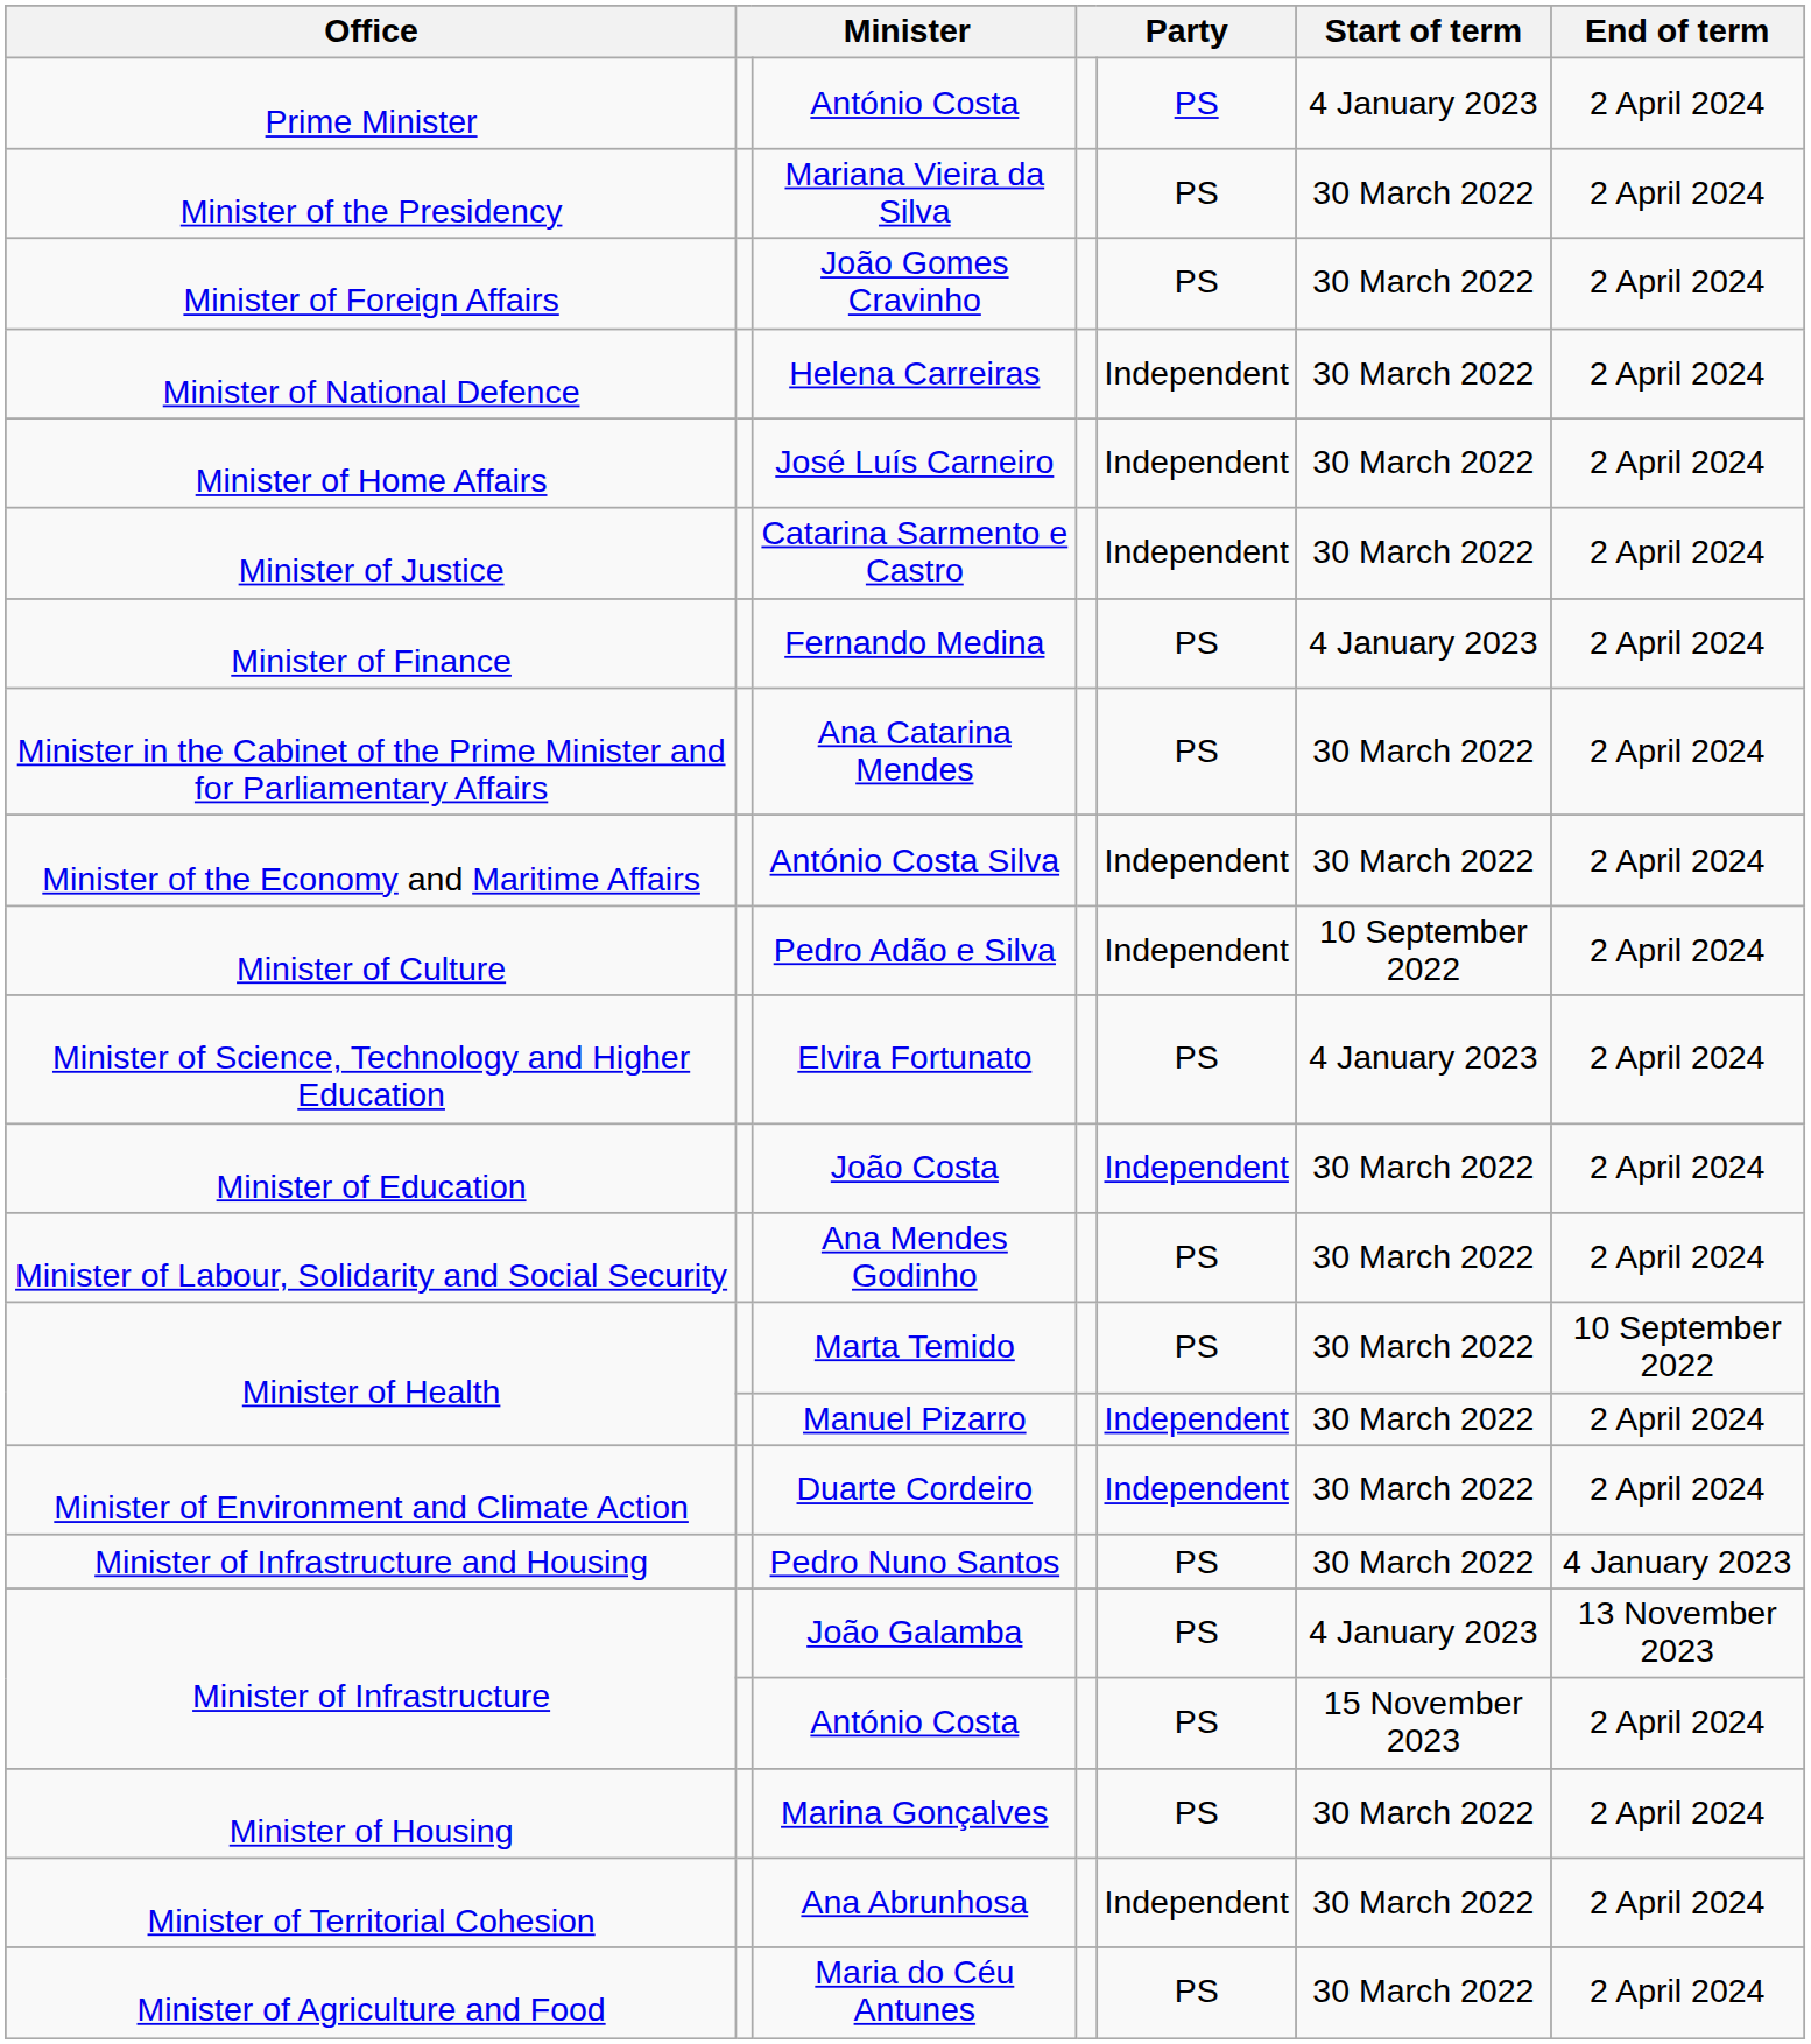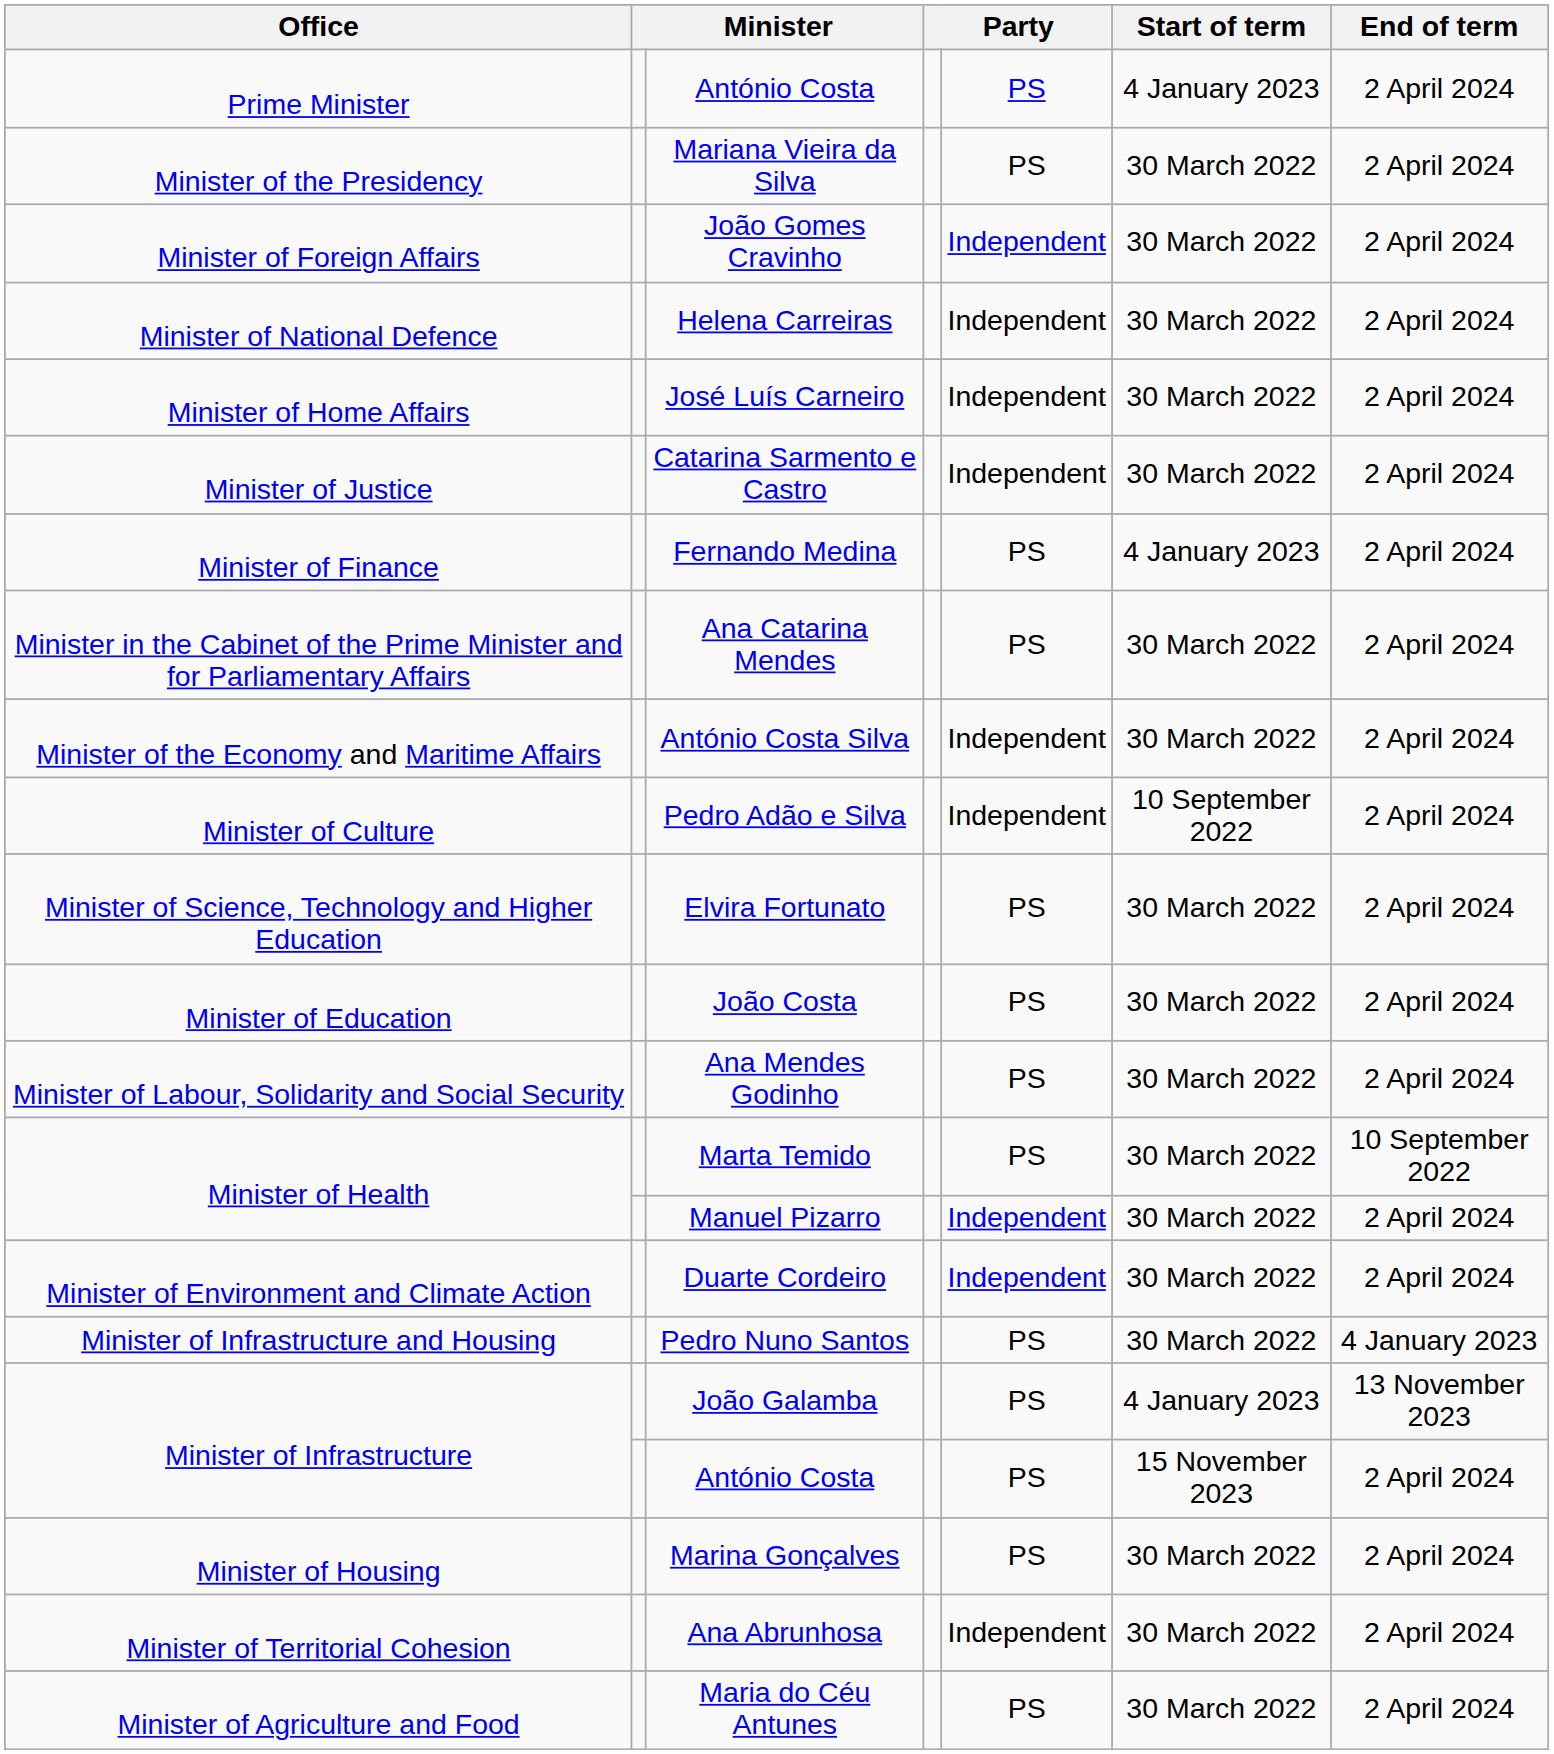João Gomes Cravinho | column 5: PS -> Independent
Elvira Fortunato | Start of term: 4 January 2023 -> 30 March 2022
João Costa | column 5: Independent -> PS
